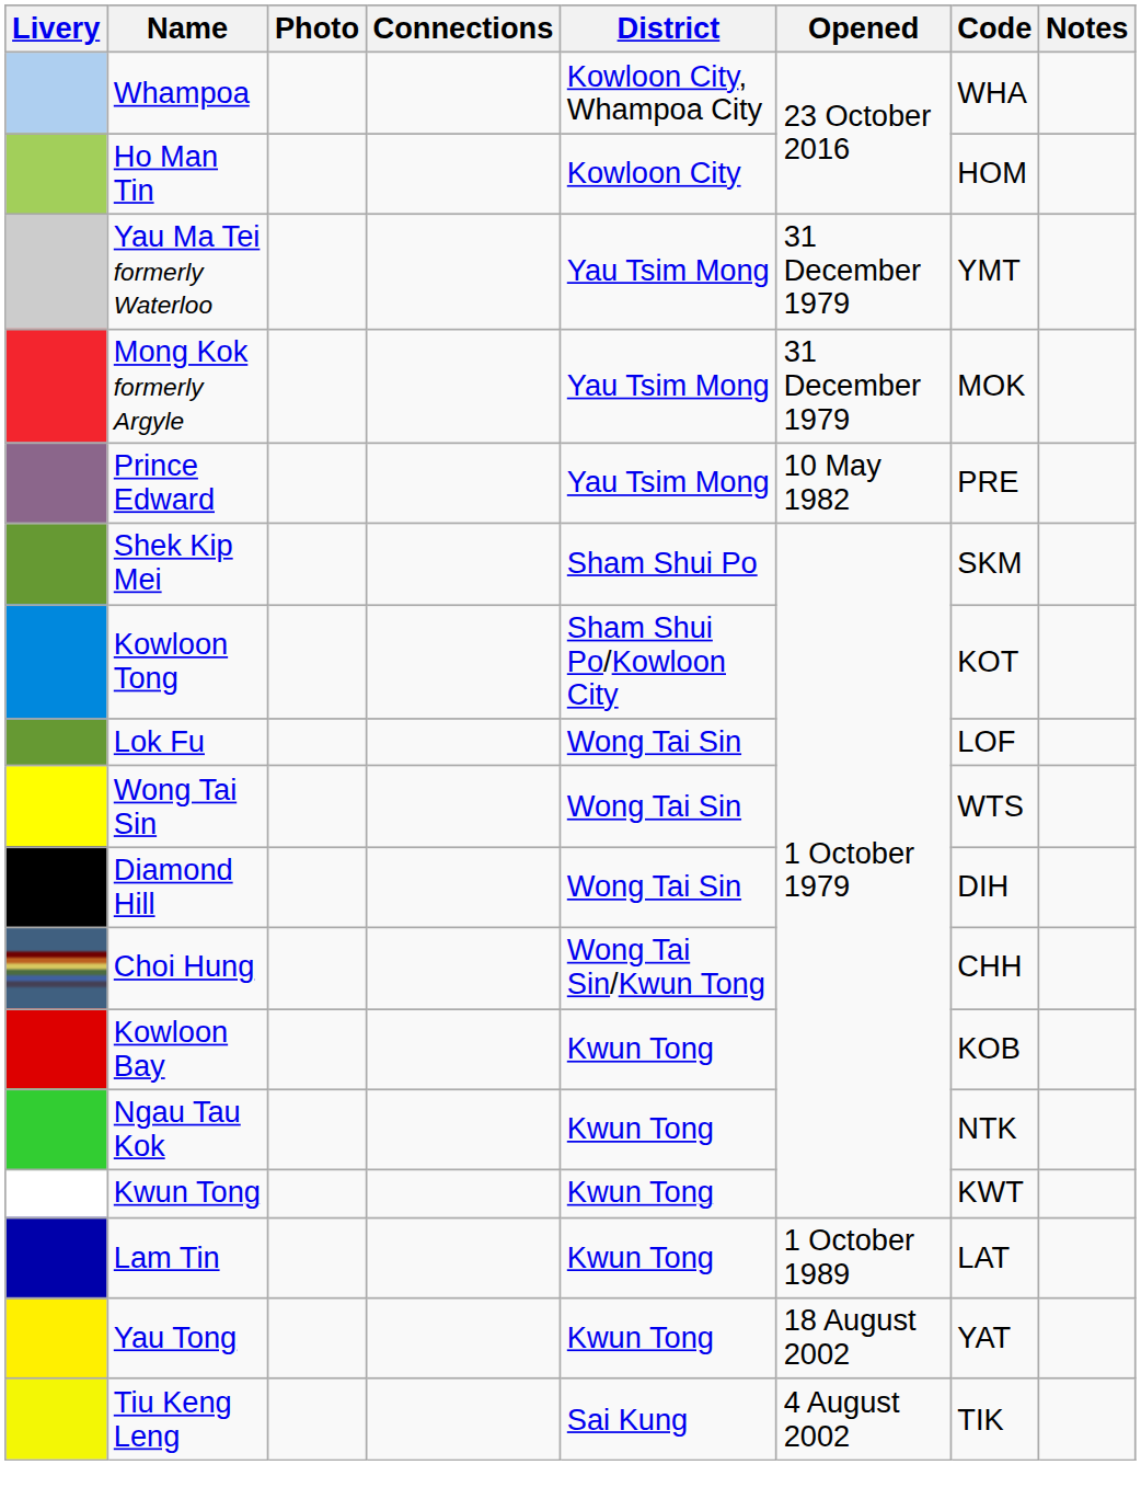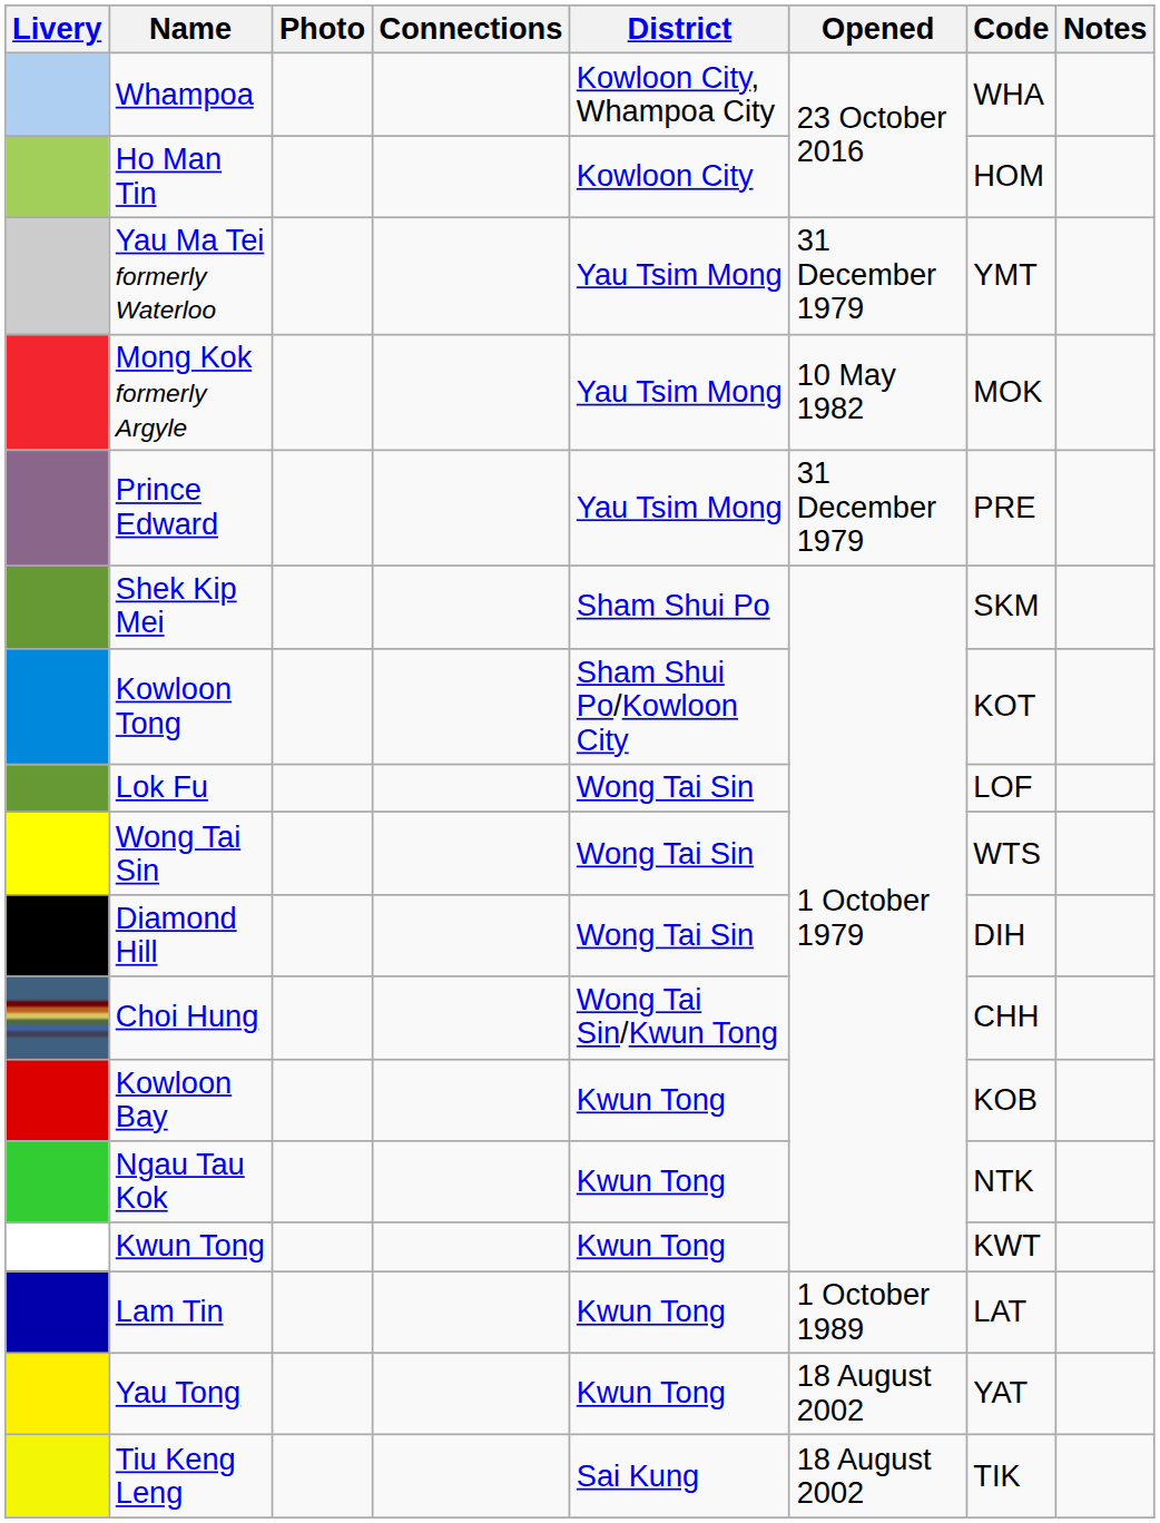Mong Kok formerly Argyle | Opened: 31 December 1979 -> 10 May 1982
Prince Edward | Opened: 10 May 1982 -> 31 December 1979
Tiu Keng Leng | Opened: 4 August 2002 -> 18 August 2002
